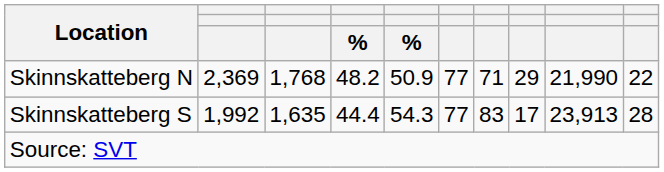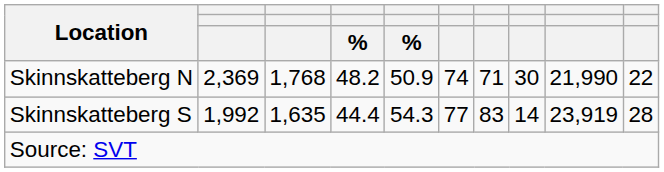Skinnskatteberg N | column 6: 77 -> 74
Skinnskatteberg N | column 8: 29 -> 30
Skinnskatteberg S | column 8: 17 -> 14
Skinnskatteberg S | column 9: 23,913 -> 23,919
